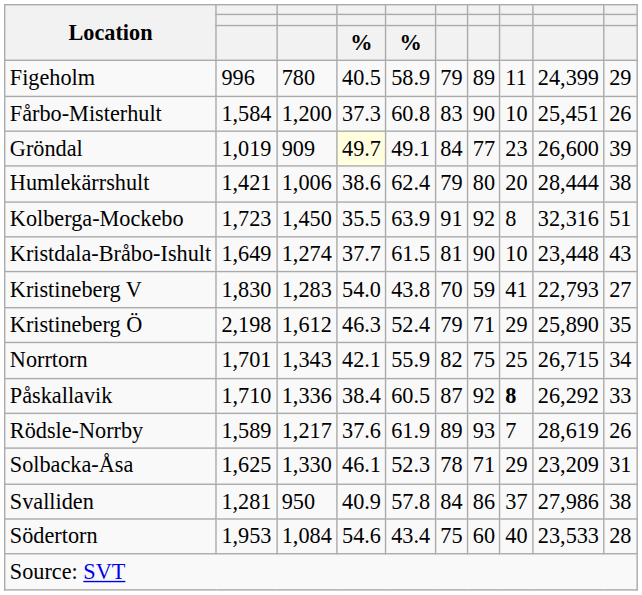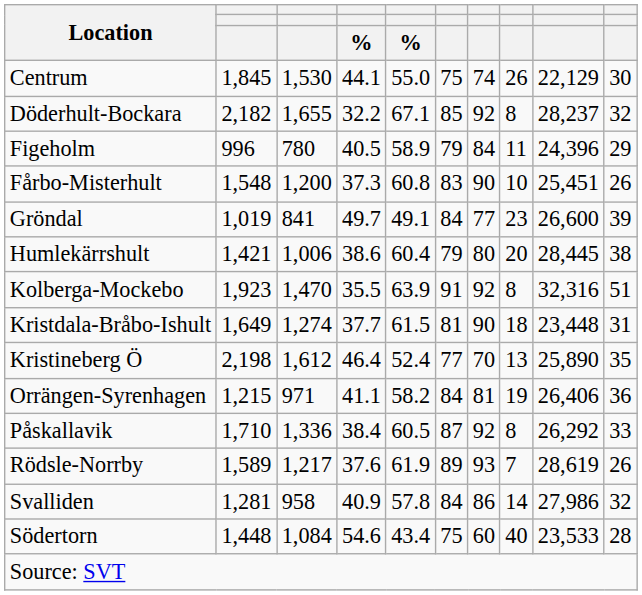+ row: Centrum | 1,845 | 1,530 | 44.1 | 55.0 | 75 | 74 | 26 | 22,129 | 30
+ row: Döderhult-Bockara | 2,182 | 1,655 | 32.2 | 67.1 | 85 | 92 | 8 | 28,237 | 32
Figeholm | column 7: 89 -> 84
Figeholm | column 9: 24,399 -> 24,396
Fårbo-Misterhult | column 2: 1,584 -> 1,548
Gröndal | column 3: 909 -> 841
Gröndal | column 4: lightyellow background -> no background
Humlekärrshult | column 5: 62.4 -> 60.4
Humlekärrshult | column 9: 28,444 -> 28,445
Kolberga-Mockebo | column 2: 1,723 -> 1,923
Kolberga-Mockebo | column 3: 1,450 -> 1,470
Kristdala-Bråbo-Ishult | column 8: 10 -> 18
Kristdala-Bråbo-Ishult | column 10: 43 -> 31
- row: Kristineberg V | 1,830 | 1,283 | 54.0 | 43.8 | 70 | 59 | 41 | 22,793 | 27
Kristineberg Ö | column 4: 46.3 -> 46.4
Kristineberg Ö | column 6: 79 -> 77
Kristineberg Ö | column 7: 71 -> 70
Kristineberg Ö | column 8: 29 -> 13
- row: Norrtorn | 1,701 | 1,343 | 42.1 | 55.9 | 82 | 75 | 25 | 26,715 | 34
+ row: Orrängen-Syrenhagen | 1,215 | 971 | 41.1 | 58.2 | 84 | 81 | 19 | 26,406 | 36
Påskallavik | column 8: bold -> normal
- row: Solbacka-Åsa | 1,625 | 1,330 | 46.1 | 52.3 | 78 | 71 | 29 | 23,209 | 31
Svalliden | column 3: 950 -> 958
Svalliden | column 8: 37 -> 14
Svalliden | column 10: 38 -> 32
Södertorn | column 2: 1,953 -> 1,448
